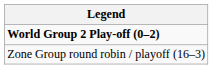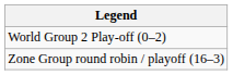row 2 | column 1: bold -> normal
